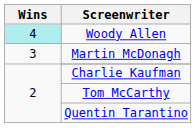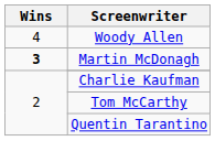Woody Allen | Wins: paleturquoise background -> no background
Martin McDonagh | Wins: normal -> bold
